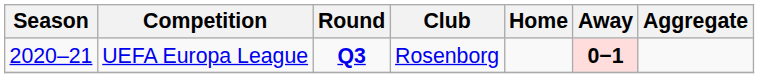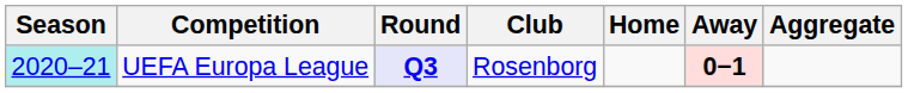UEFA Europa League | Season: no background -> paleturquoise background
UEFA Europa League | Round: no background -> lavender background
